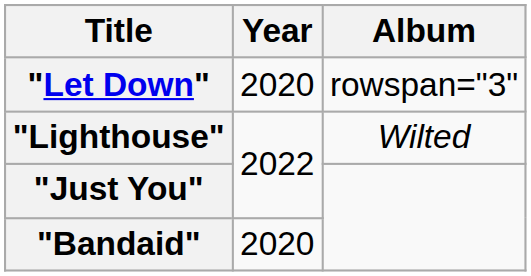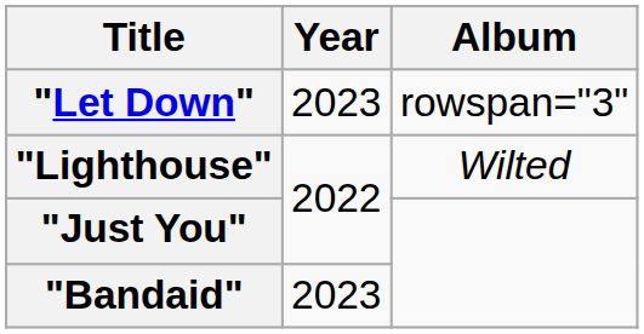"Let Down" | Year: 2020 -> 2023
"Bandaid" | Year: 2020 -> 2023
